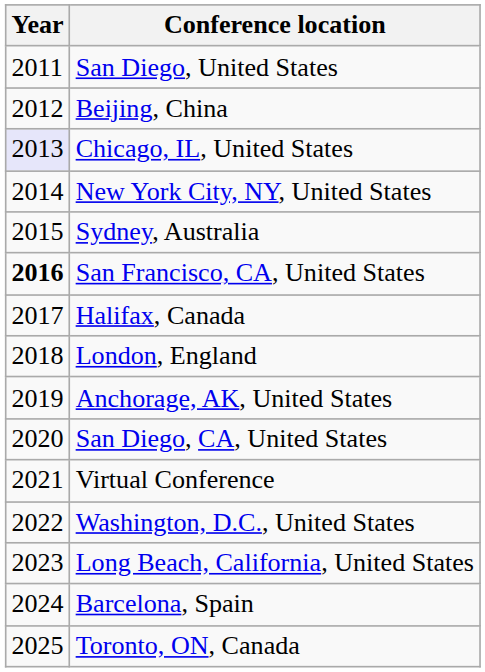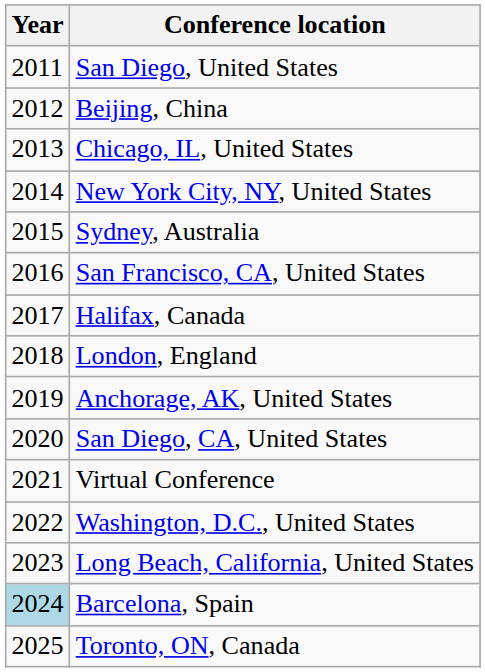Chicago, IL, United States | Year: lavender background -> no background
San Francisco, CA, United States | Year: bold -> normal
Barcelona, Spain | Year: no background -> lightblue background
